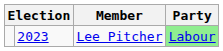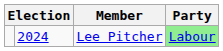Lee Pitcher | column 2: 2023 -> 2024
